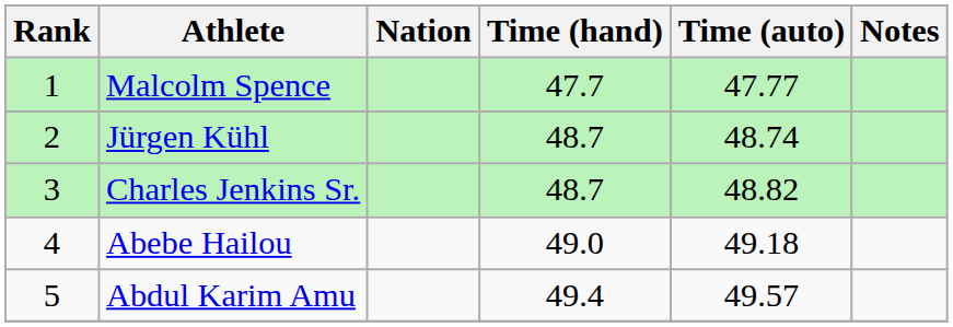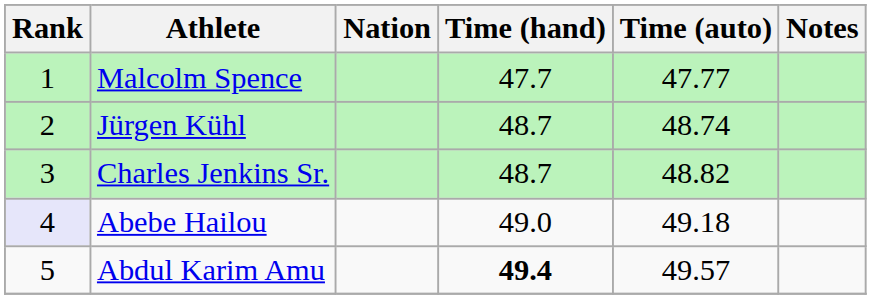Abebe Hailou | Rank: no background -> lavender background
Abdul Karim Amu | Time (hand): normal -> bold
